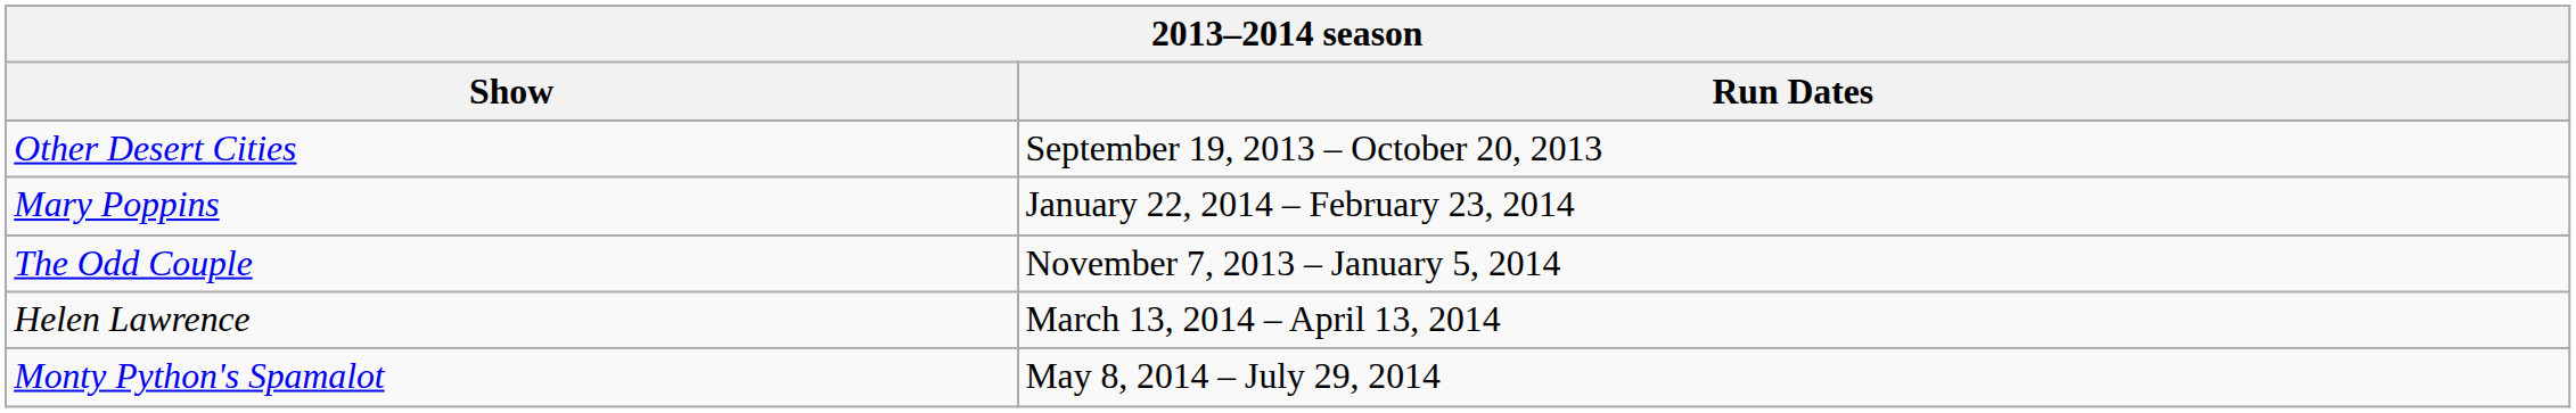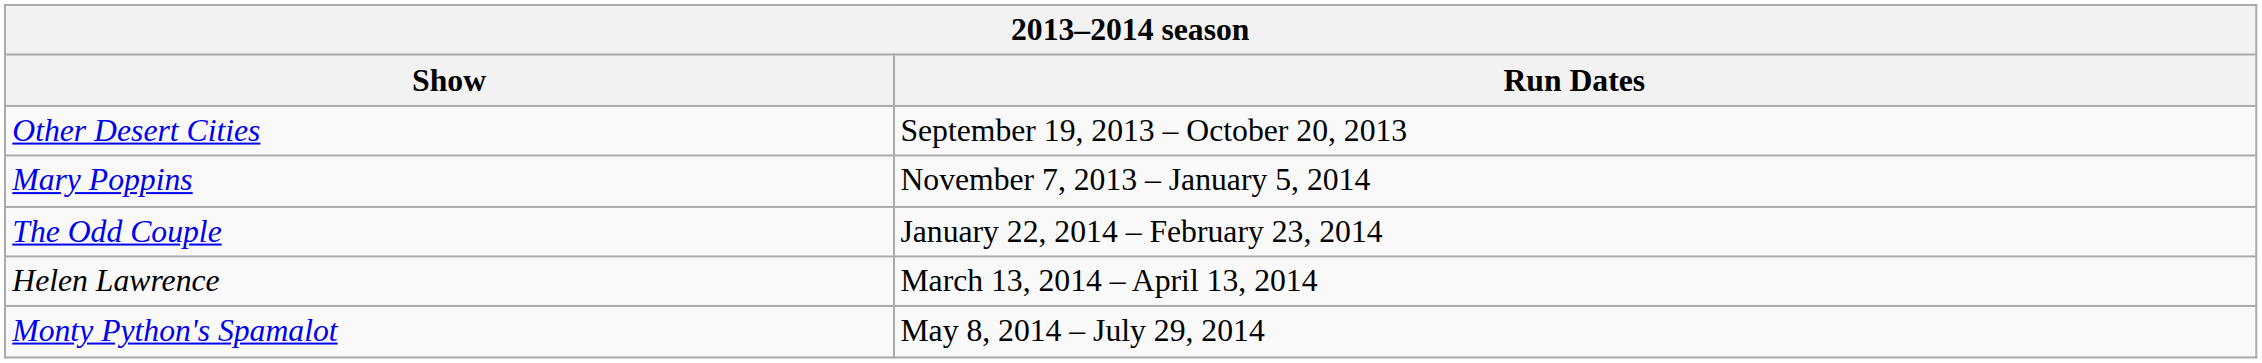Mary Poppins | Run Dates: January 22, 2014 – February 23, 2014 -> November 7, 2013 – January 5, 2014
The Odd Couple | Run Dates: November 7, 2013 – January 5, 2014 -> January 22, 2014 – February 23, 2014
